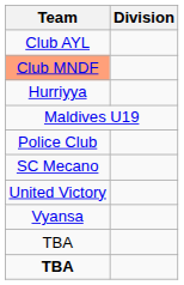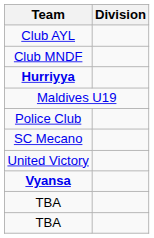row 3 | Team: lightsalmon background -> no background
row 4 | Team: normal -> bold
row 9 | Team: normal -> bold
row 11 | Team: bold -> normal
